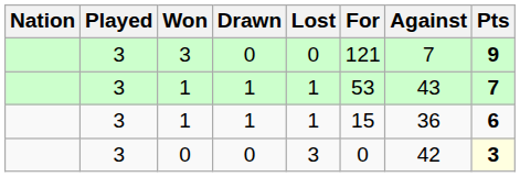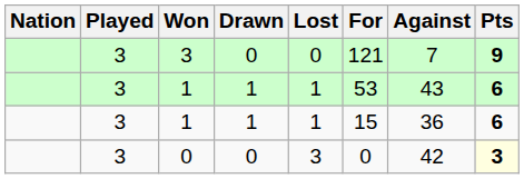row 3 | Pts: 7 -> 6
